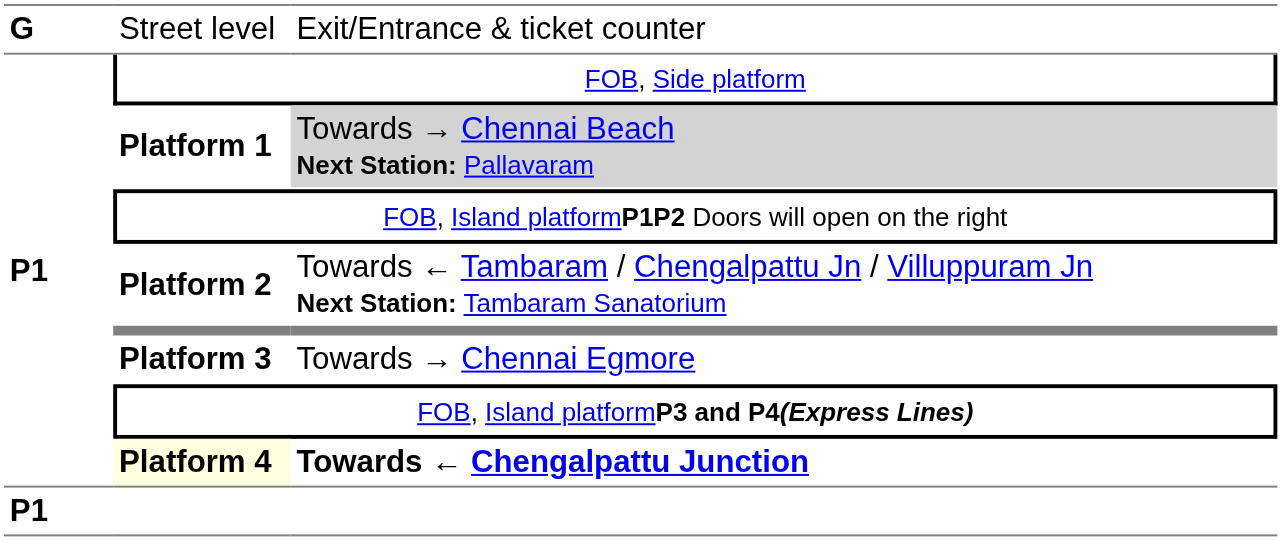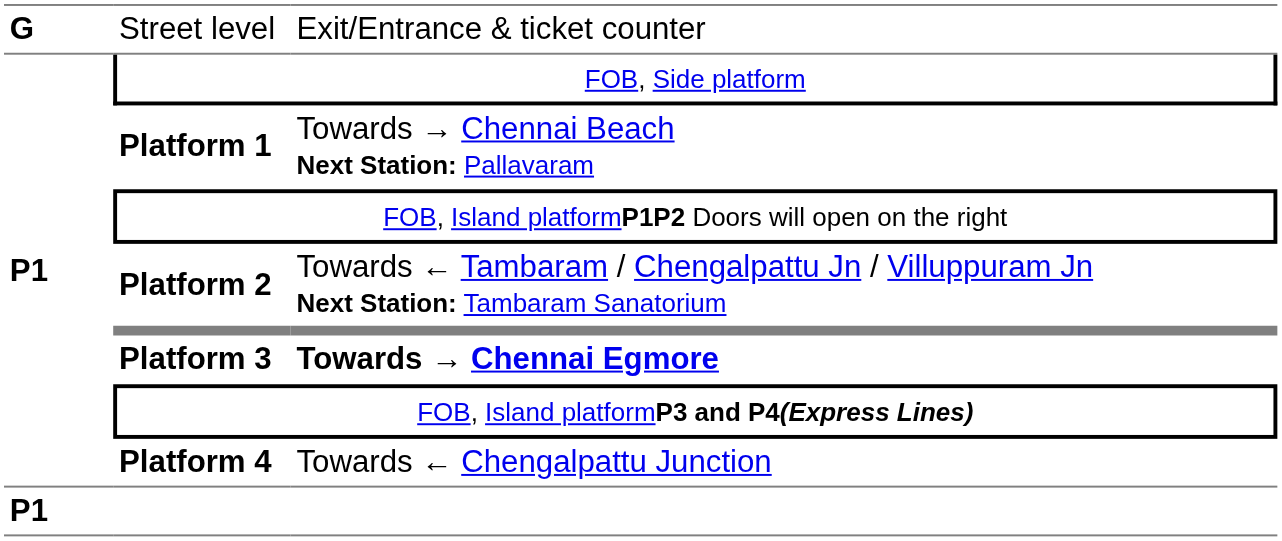Platform 1 | column 3: lightgrey background -> no background
Platform 3 | column 3: normal -> bold
Platform 4 | column 2: lightyellow background -> no background
Platform 4 | column 3: bold -> normal
